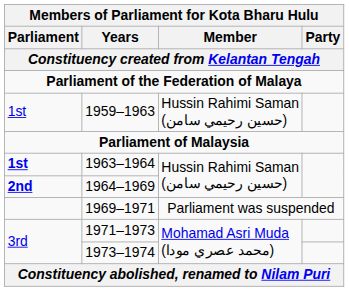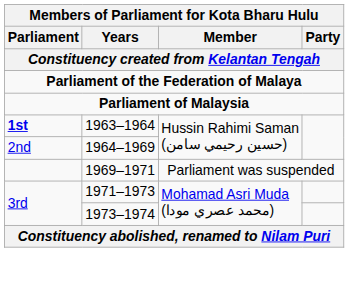- row: 1st | 1959–1963 | Hussin Rahimi Saman (حسين رحيمي سامن)
1964–1969 | Parliament: bold -> normal
